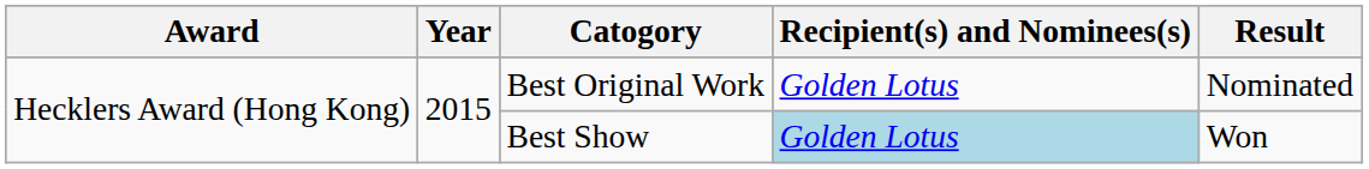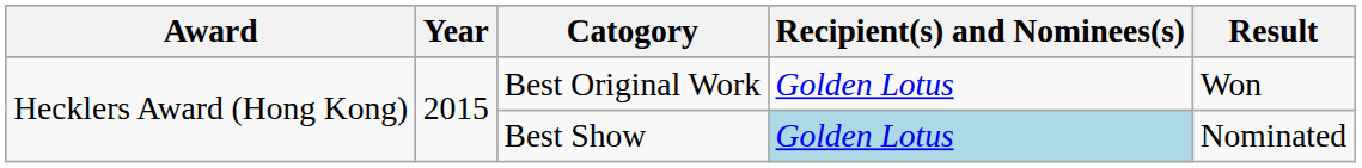Best Original Work | Result: Nominated -> Won
Best Show | Result: Won -> Nominated
